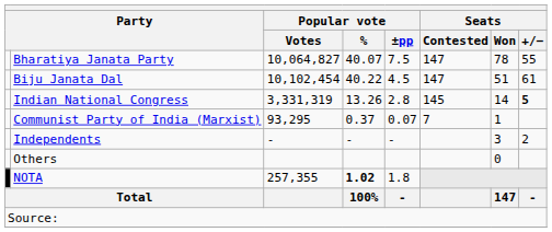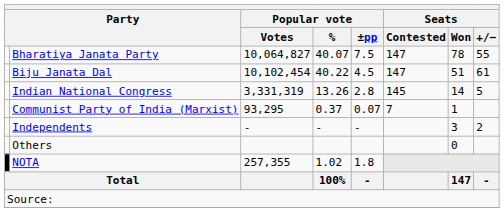Indian National Congress | Seats / +/−: bold -> normal
NOTA | Popular vote / %: bold -> normal
